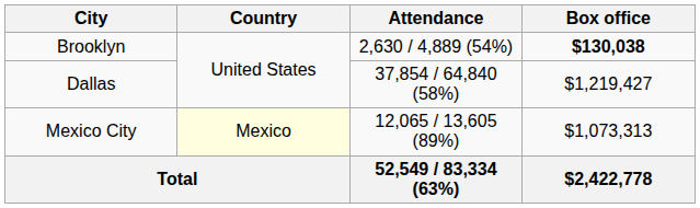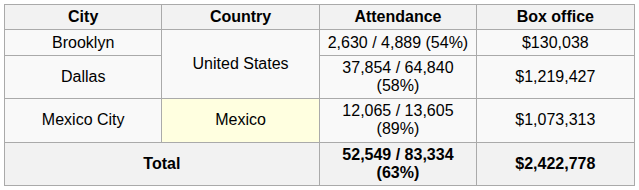Brooklyn | Box office: bold -> normal
